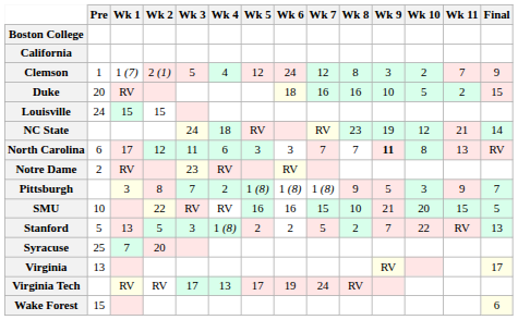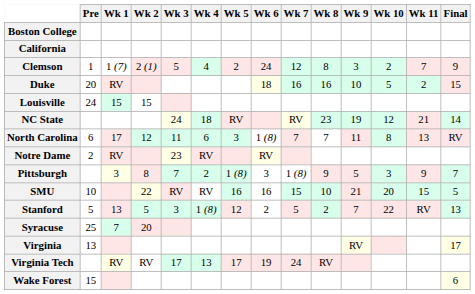Clemson | Wk 5: 12 -> 2
North Carolina | Wk 6: 3 -> 1 (8)
North Carolina | Wk 9: bold -> normal
Pittsburgh | Wk 6: 1 (8) -> 3
Stanford | Wk 5: 2 -> 12
